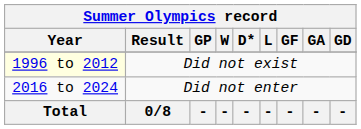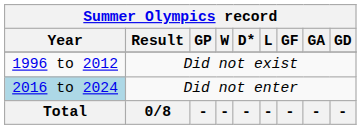1996 to 2012 | Year: lightyellow background -> no background
2016 to 2024 | Year: no background -> lightblue background
